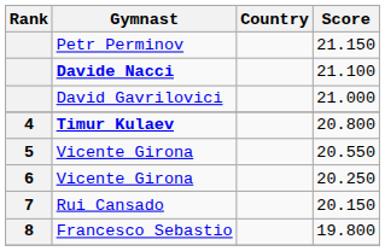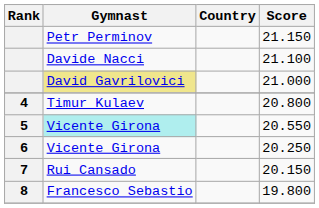21.100 | Gymnast: bold -> normal
21.000 | Gymnast: no background -> khaki background
20.800 | Gymnast: bold -> normal
20.550 | Gymnast: no background -> paleturquoise background
